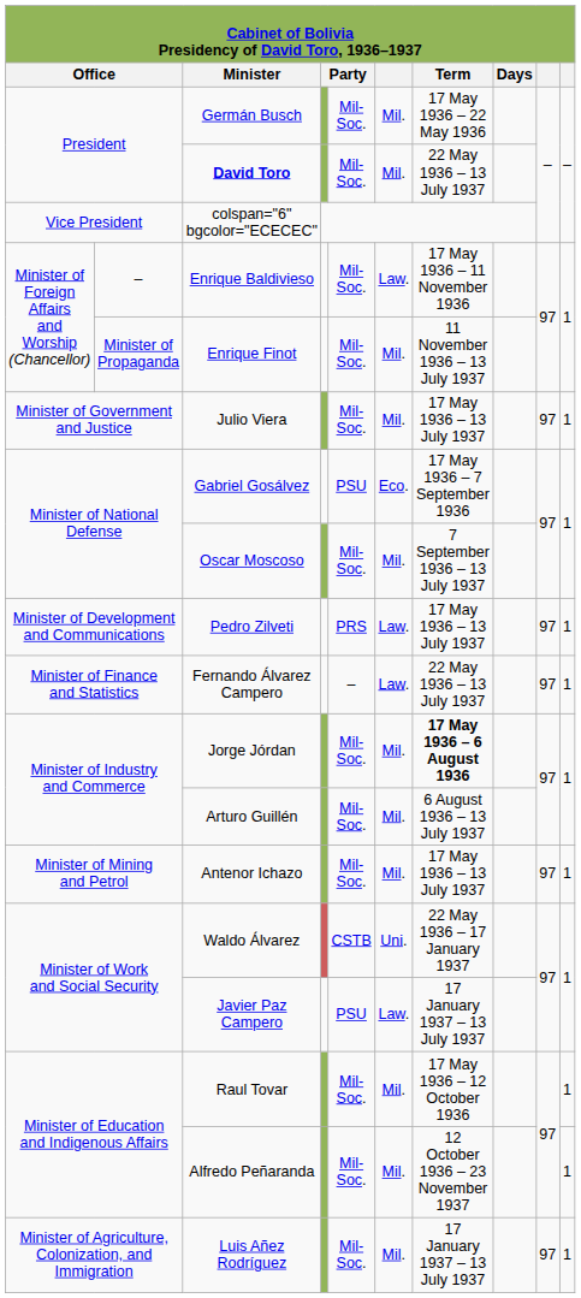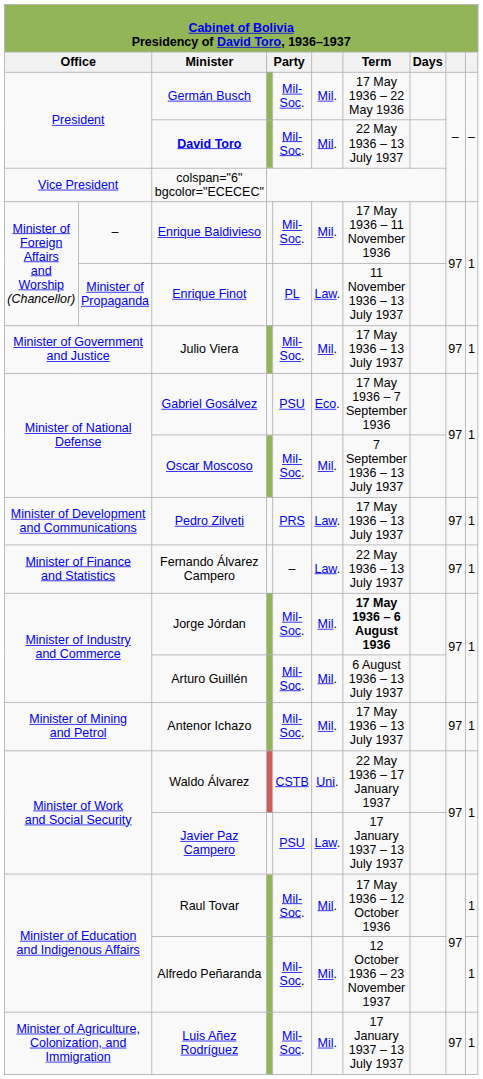Enrique Baldivieso | column 6: Law. -> Mil.
Enrique Finot | column 5: Mil-Soc. -> PL
Enrique Finot | column 6: Mil. -> Law.
